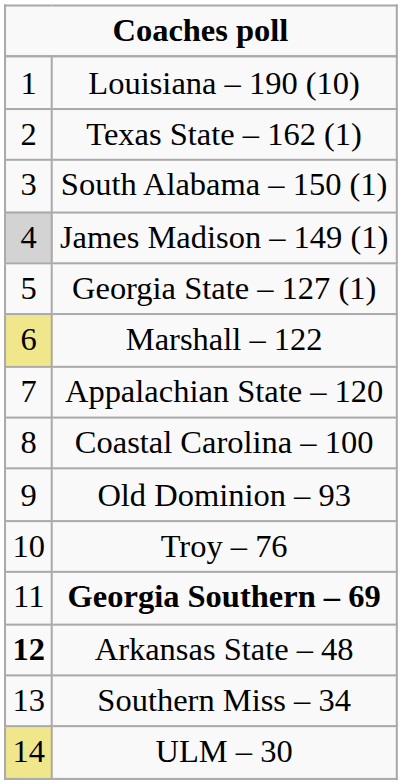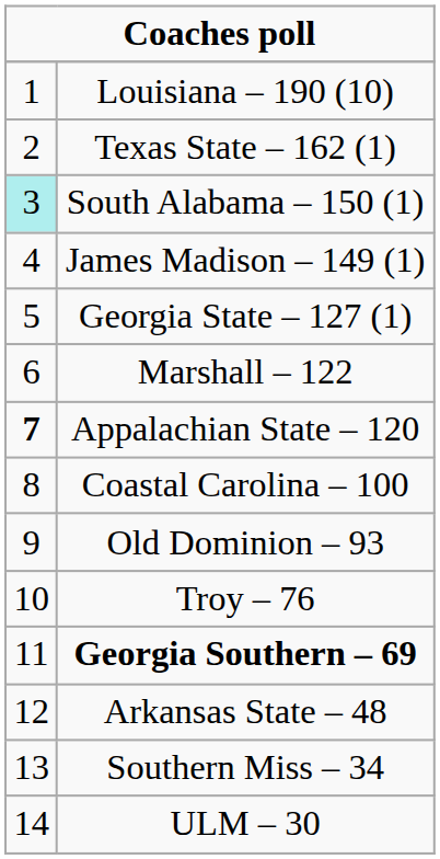South Alabama – 150 (1) | column 1: no background -> paleturquoise background
James Madison – 149 (1) | column 1: lightgrey background -> no background
Marshall – 122 | column 1: khaki background -> no background
Appalachian State – 120 | column 1: normal -> bold
Arkansas State – 48 | column 1: bold -> normal
ULM – 30 | column 1: khaki background -> no background
